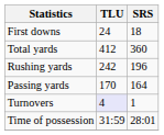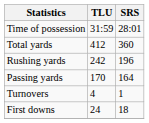rows swapped: First downs <-> Time of possession
Turnovers | TLU: lavender background -> no background
